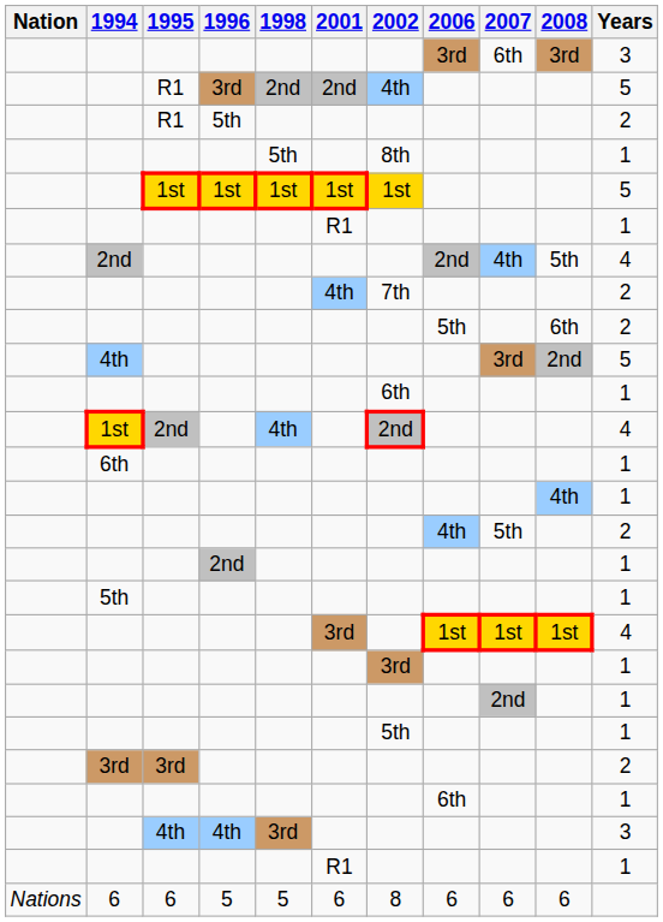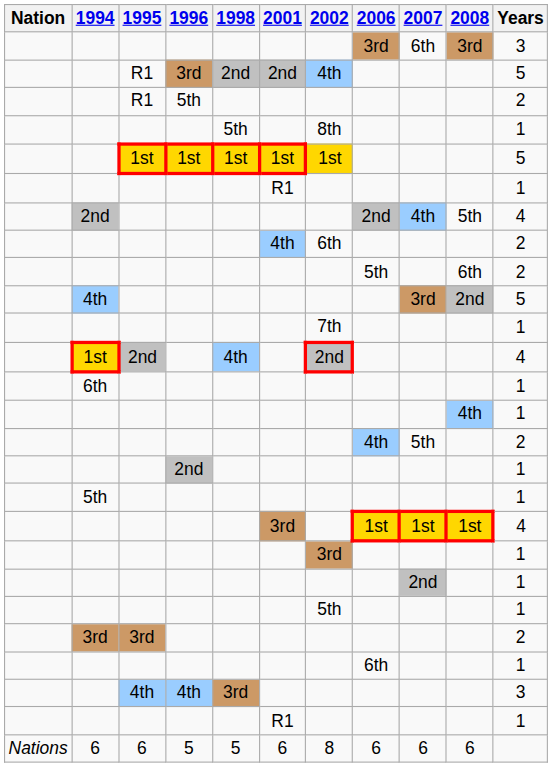row 9 | 2002: 7th -> 6th
row 12 | 2002: 6th -> 7th
